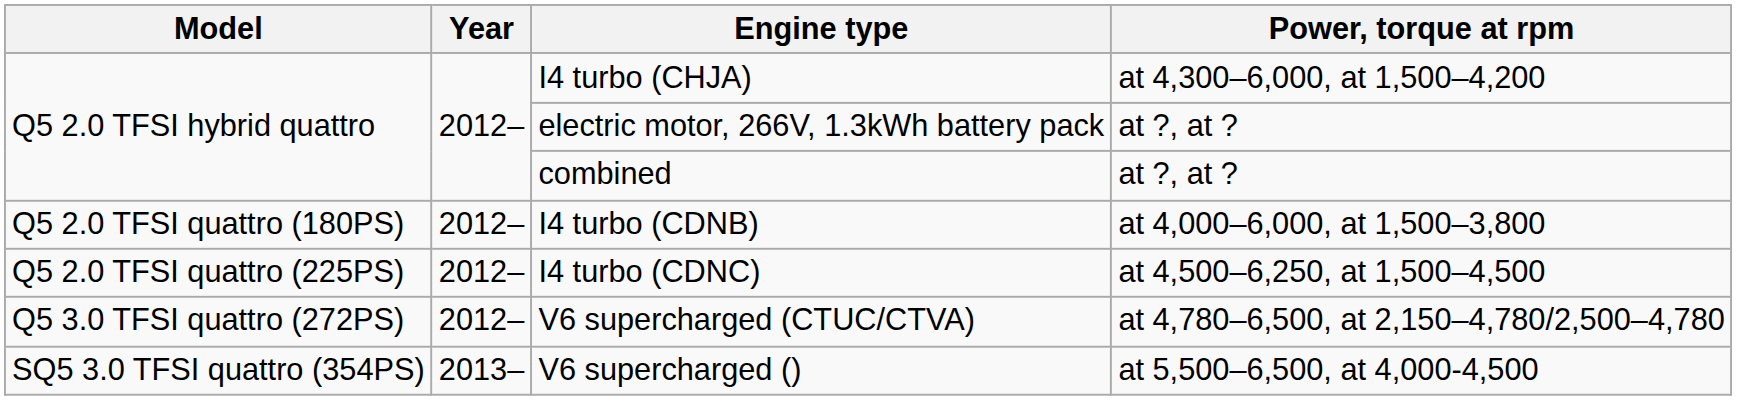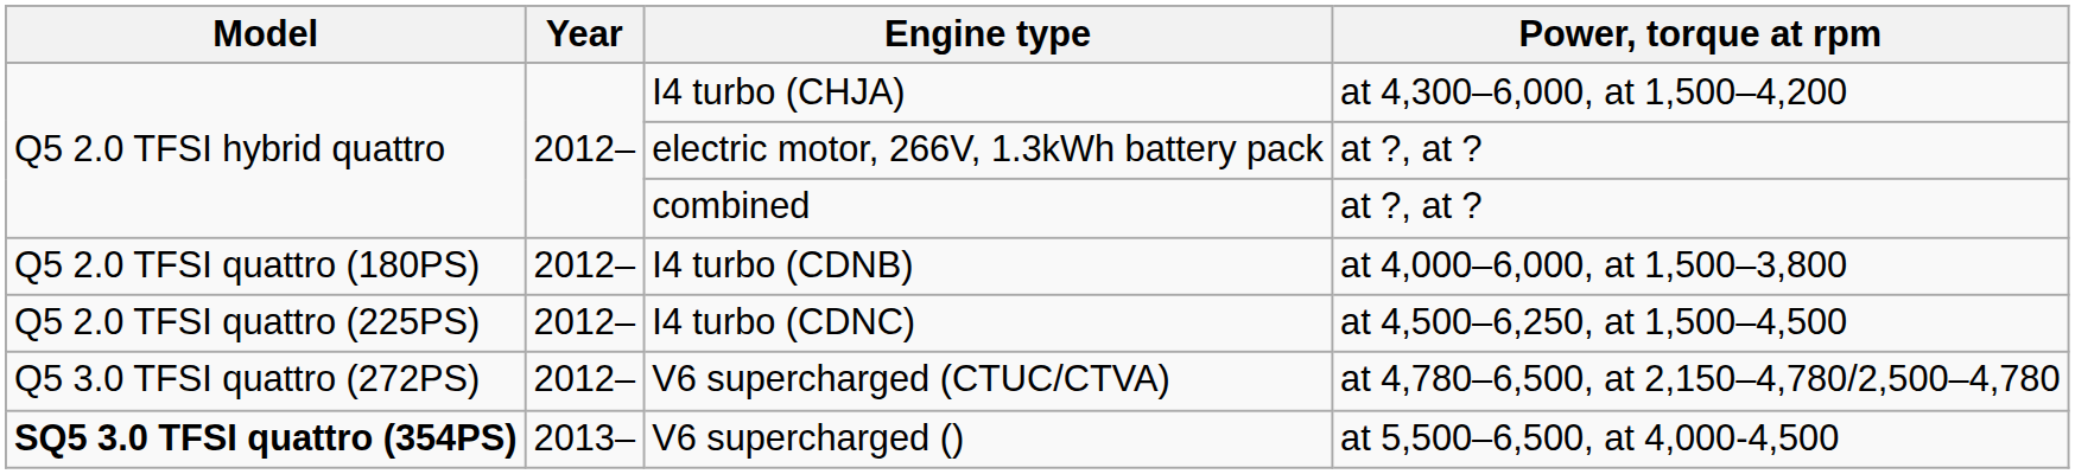V6 supercharged () | Model: normal -> bold
